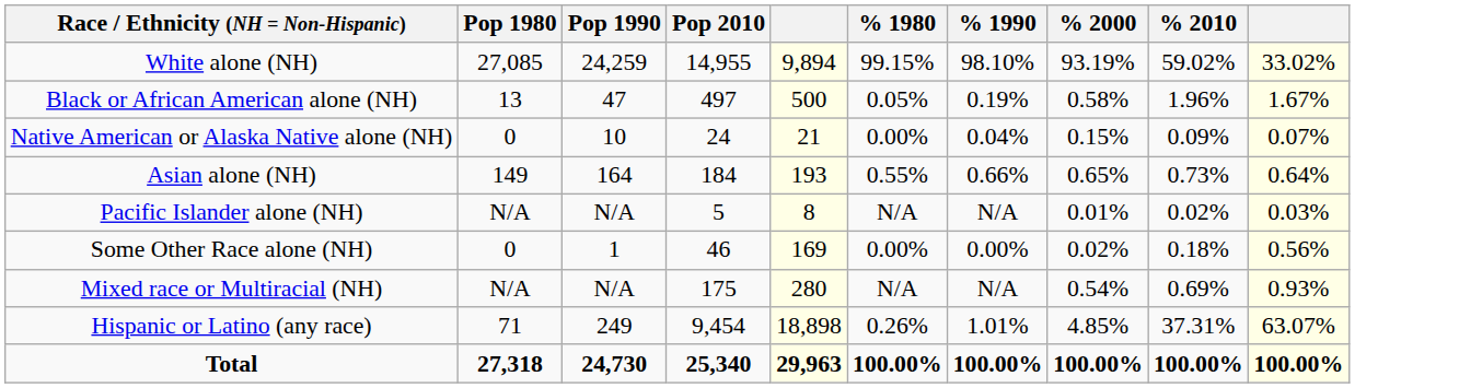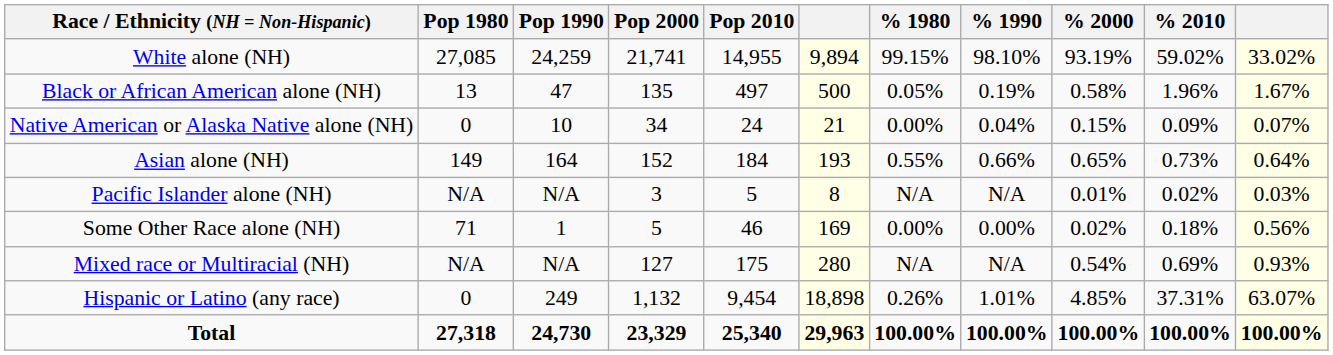+ column: Pop 2000 | 21,741 | 135 | 34 | 152 | 3 | 5 | 127 | 1,132 | 23,329
Some Other Race alone (NH) | Pop 1980: 0 -> 71
Hispanic or Latino (any race) | Pop 1980: 71 -> 0
